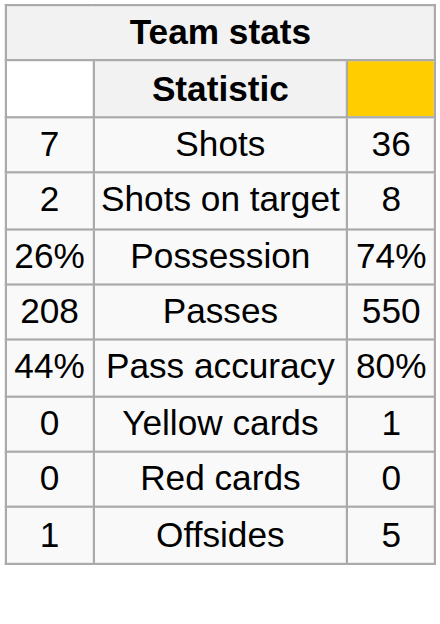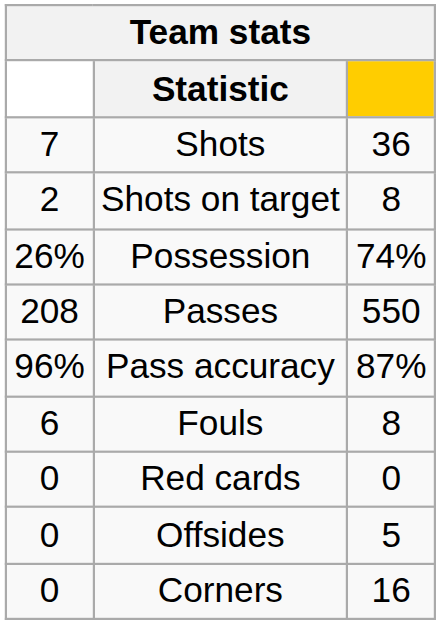Pass accuracy | column 1: 44% -> 96%
Pass accuracy | column 3: 80% -> 87%
+ row: 6 | Fouls | 8
- row: 0 | Yellow cards | 1
Offsides | column 1: 1 -> 0
+ row: 0 | Corners | 16
